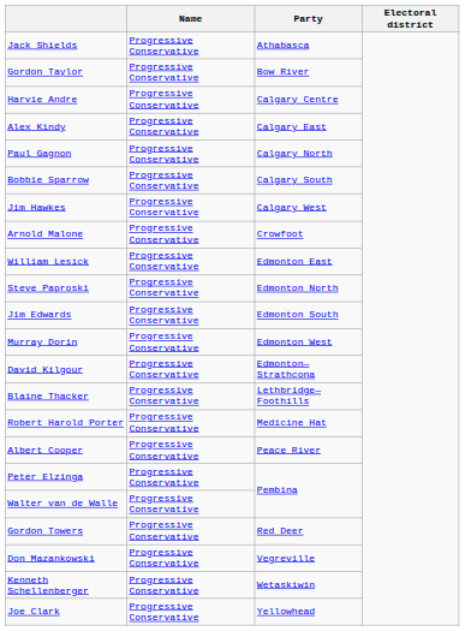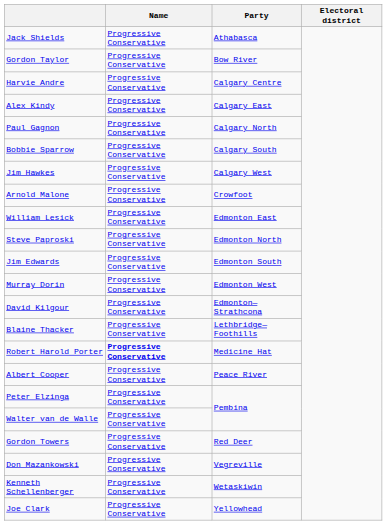Robert Harold Porter | Name: normal -> bold
